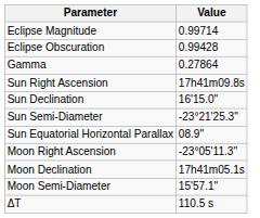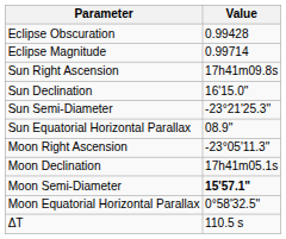rows swapped: Eclipse Magnitude <-> Eclipse Obscuration
- row: Gamma | 0.27864
Moon Semi-Diameter | Value: normal -> bold
+ row: Moon Equatorial Horizontal Parallax | 0°58'32.5"
